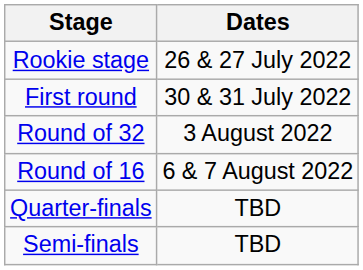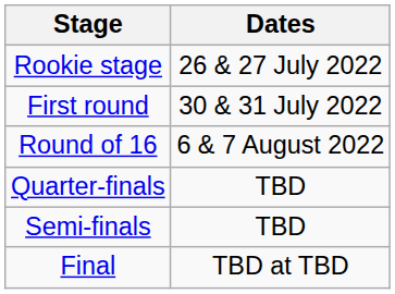- row: Round of 32 | 3 August 2022
+ row: Final | TBD at TBD
